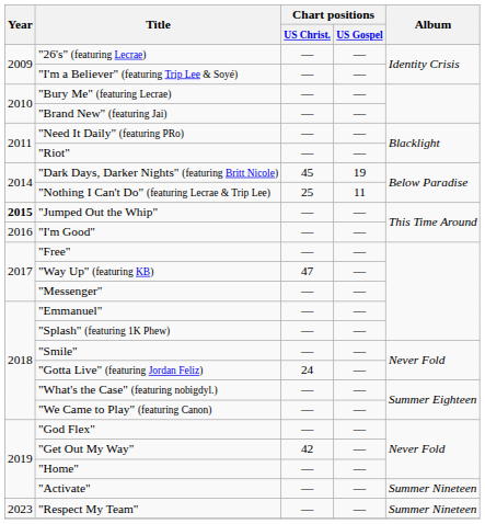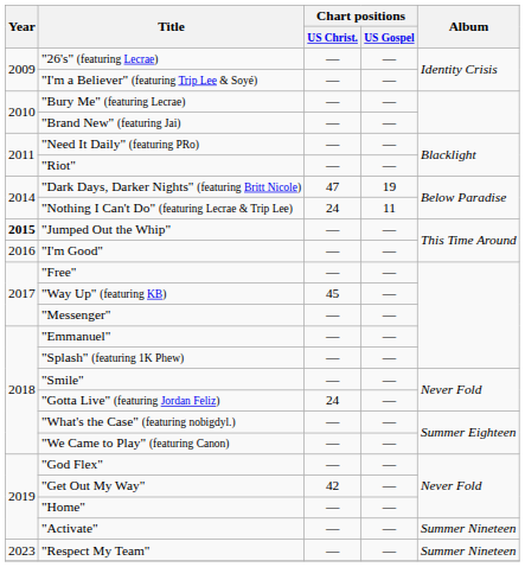"Dark Days, Darker Nights" (featuring Britt Nicole) | Chart positions / US Christ.: 45 -> 47
"Nothing I Can't Do" (featuring Lecrae & Trip Lee) | Chart positions / US Christ.: 25 -> 24
"Way Up" (featuring KB) | Chart positions / US Christ.: 47 -> 45
